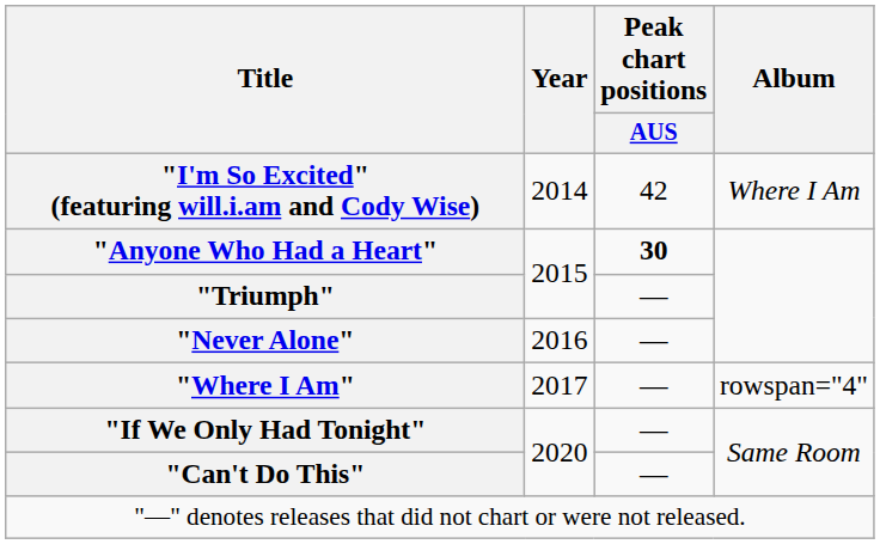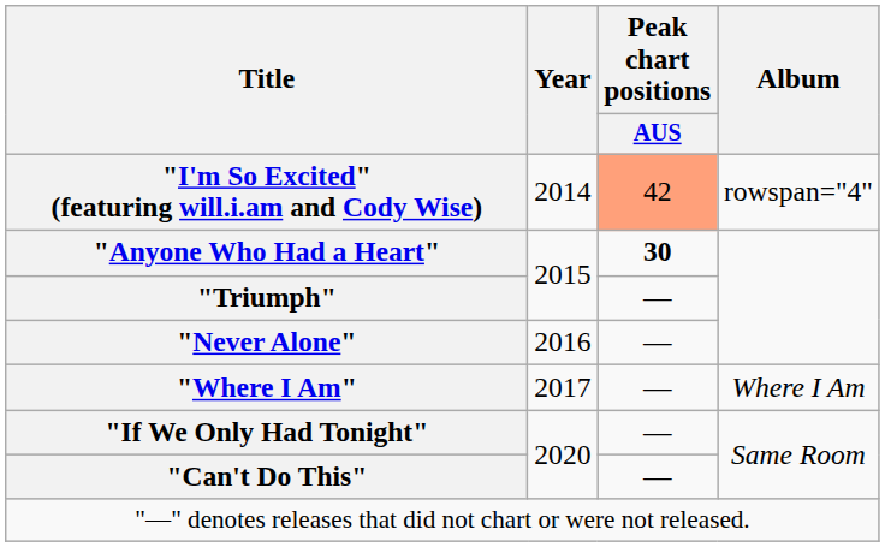"I'm So Excited" (featuring will.i.am and Cody Wise) | Peak chart positions / AUS: no background -> lightsalmon background
"I'm So Excited" (featuring will.i.am and Cody Wise) | Album: Where I Am -> rowspan="4"
"Where I Am" | Album: rowspan="4" -> Where I Am
